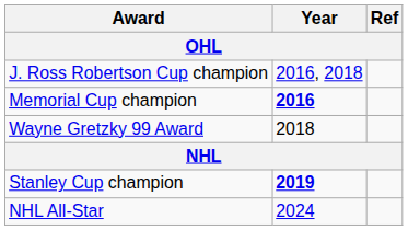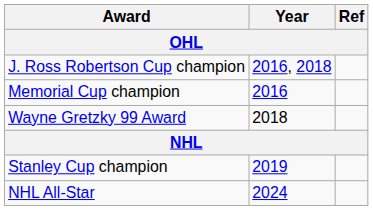Memorial Cup champion | Year: bold -> normal
Stanley Cup champion | Year: bold -> normal
